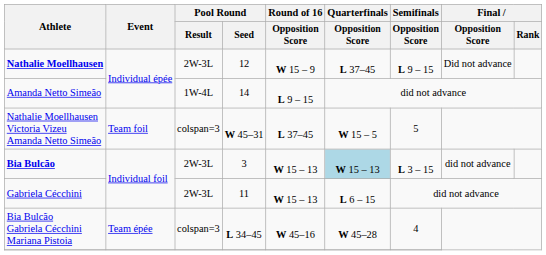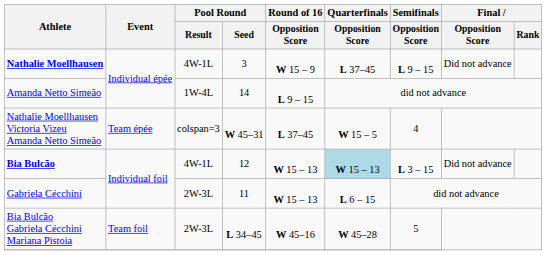Nathalie Moellhausen | Pool Round / Result: 2W-3L -> 4W-1L
Nathalie Moellhausen | Pool Round / Seed: 12 -> 3
Nathalie Moellhausen Victoria Vizeu Amanda Netto Simeão | Event: Team foil -> Team épée
Nathalie Moellhausen Victoria Vizeu Amanda Netto Simeão | Semifinals / Opposition Score: 5 -> 4
Bia Bulcão | Pool Round / Result: 2W-3L -> 4W-1L
Bia Bulcão | Pool Round / Seed: 3 -> 12
Bia Bulcão | Final / Opposition Score: did not advance -> Did not advance
Bia Bulcão Gabriela Cécchini Mariana Pistoia | Event: Team épée -> Team foil
Bia Bulcão Gabriela Cécchini Mariana Pistoia | Pool Round / Result: colspan=3 -> 2W-3L
Bia Bulcão Gabriela Cécchini Mariana Pistoia | Semifinals / Opposition Score: 4 -> 5
